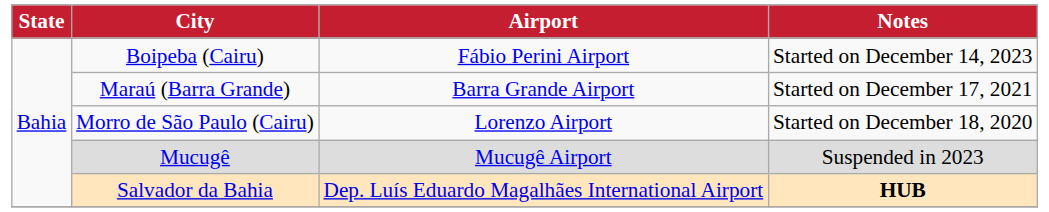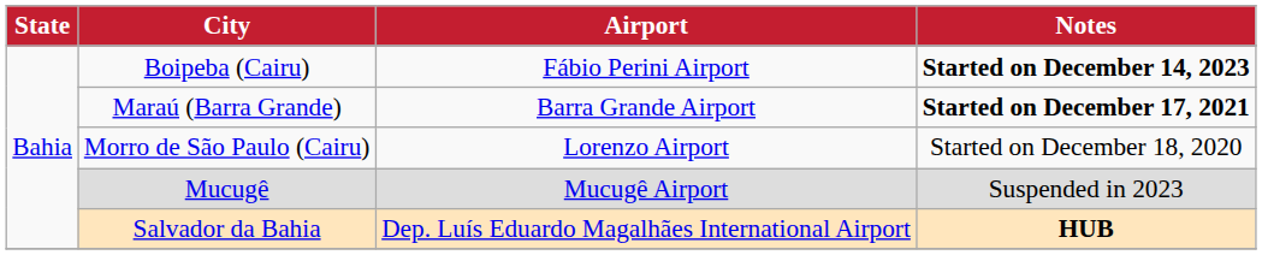Boipeba (Cairu) | Notes: normal -> bold
Maraú (Barra Grande) | Notes: normal -> bold
